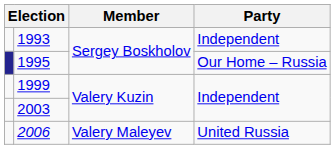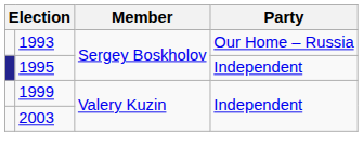1993 | Party: Independent -> Our Home – Russia
1995 | Party: Our Home – Russia -> Independent
- row: 2006 | Valery Maleyev | United Russia
